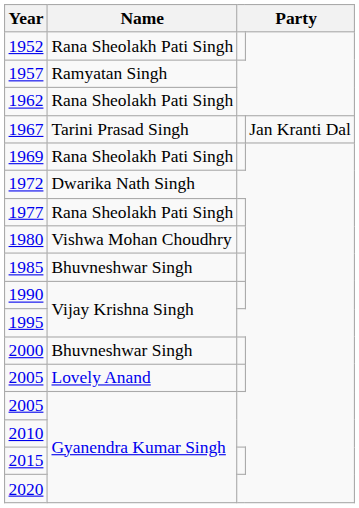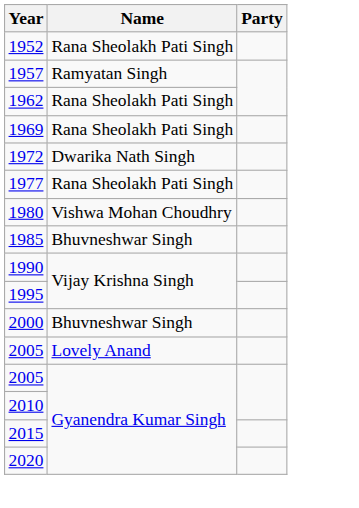- row: 1967 | Tarini Prasad Singh | Jan Kranti Dal
